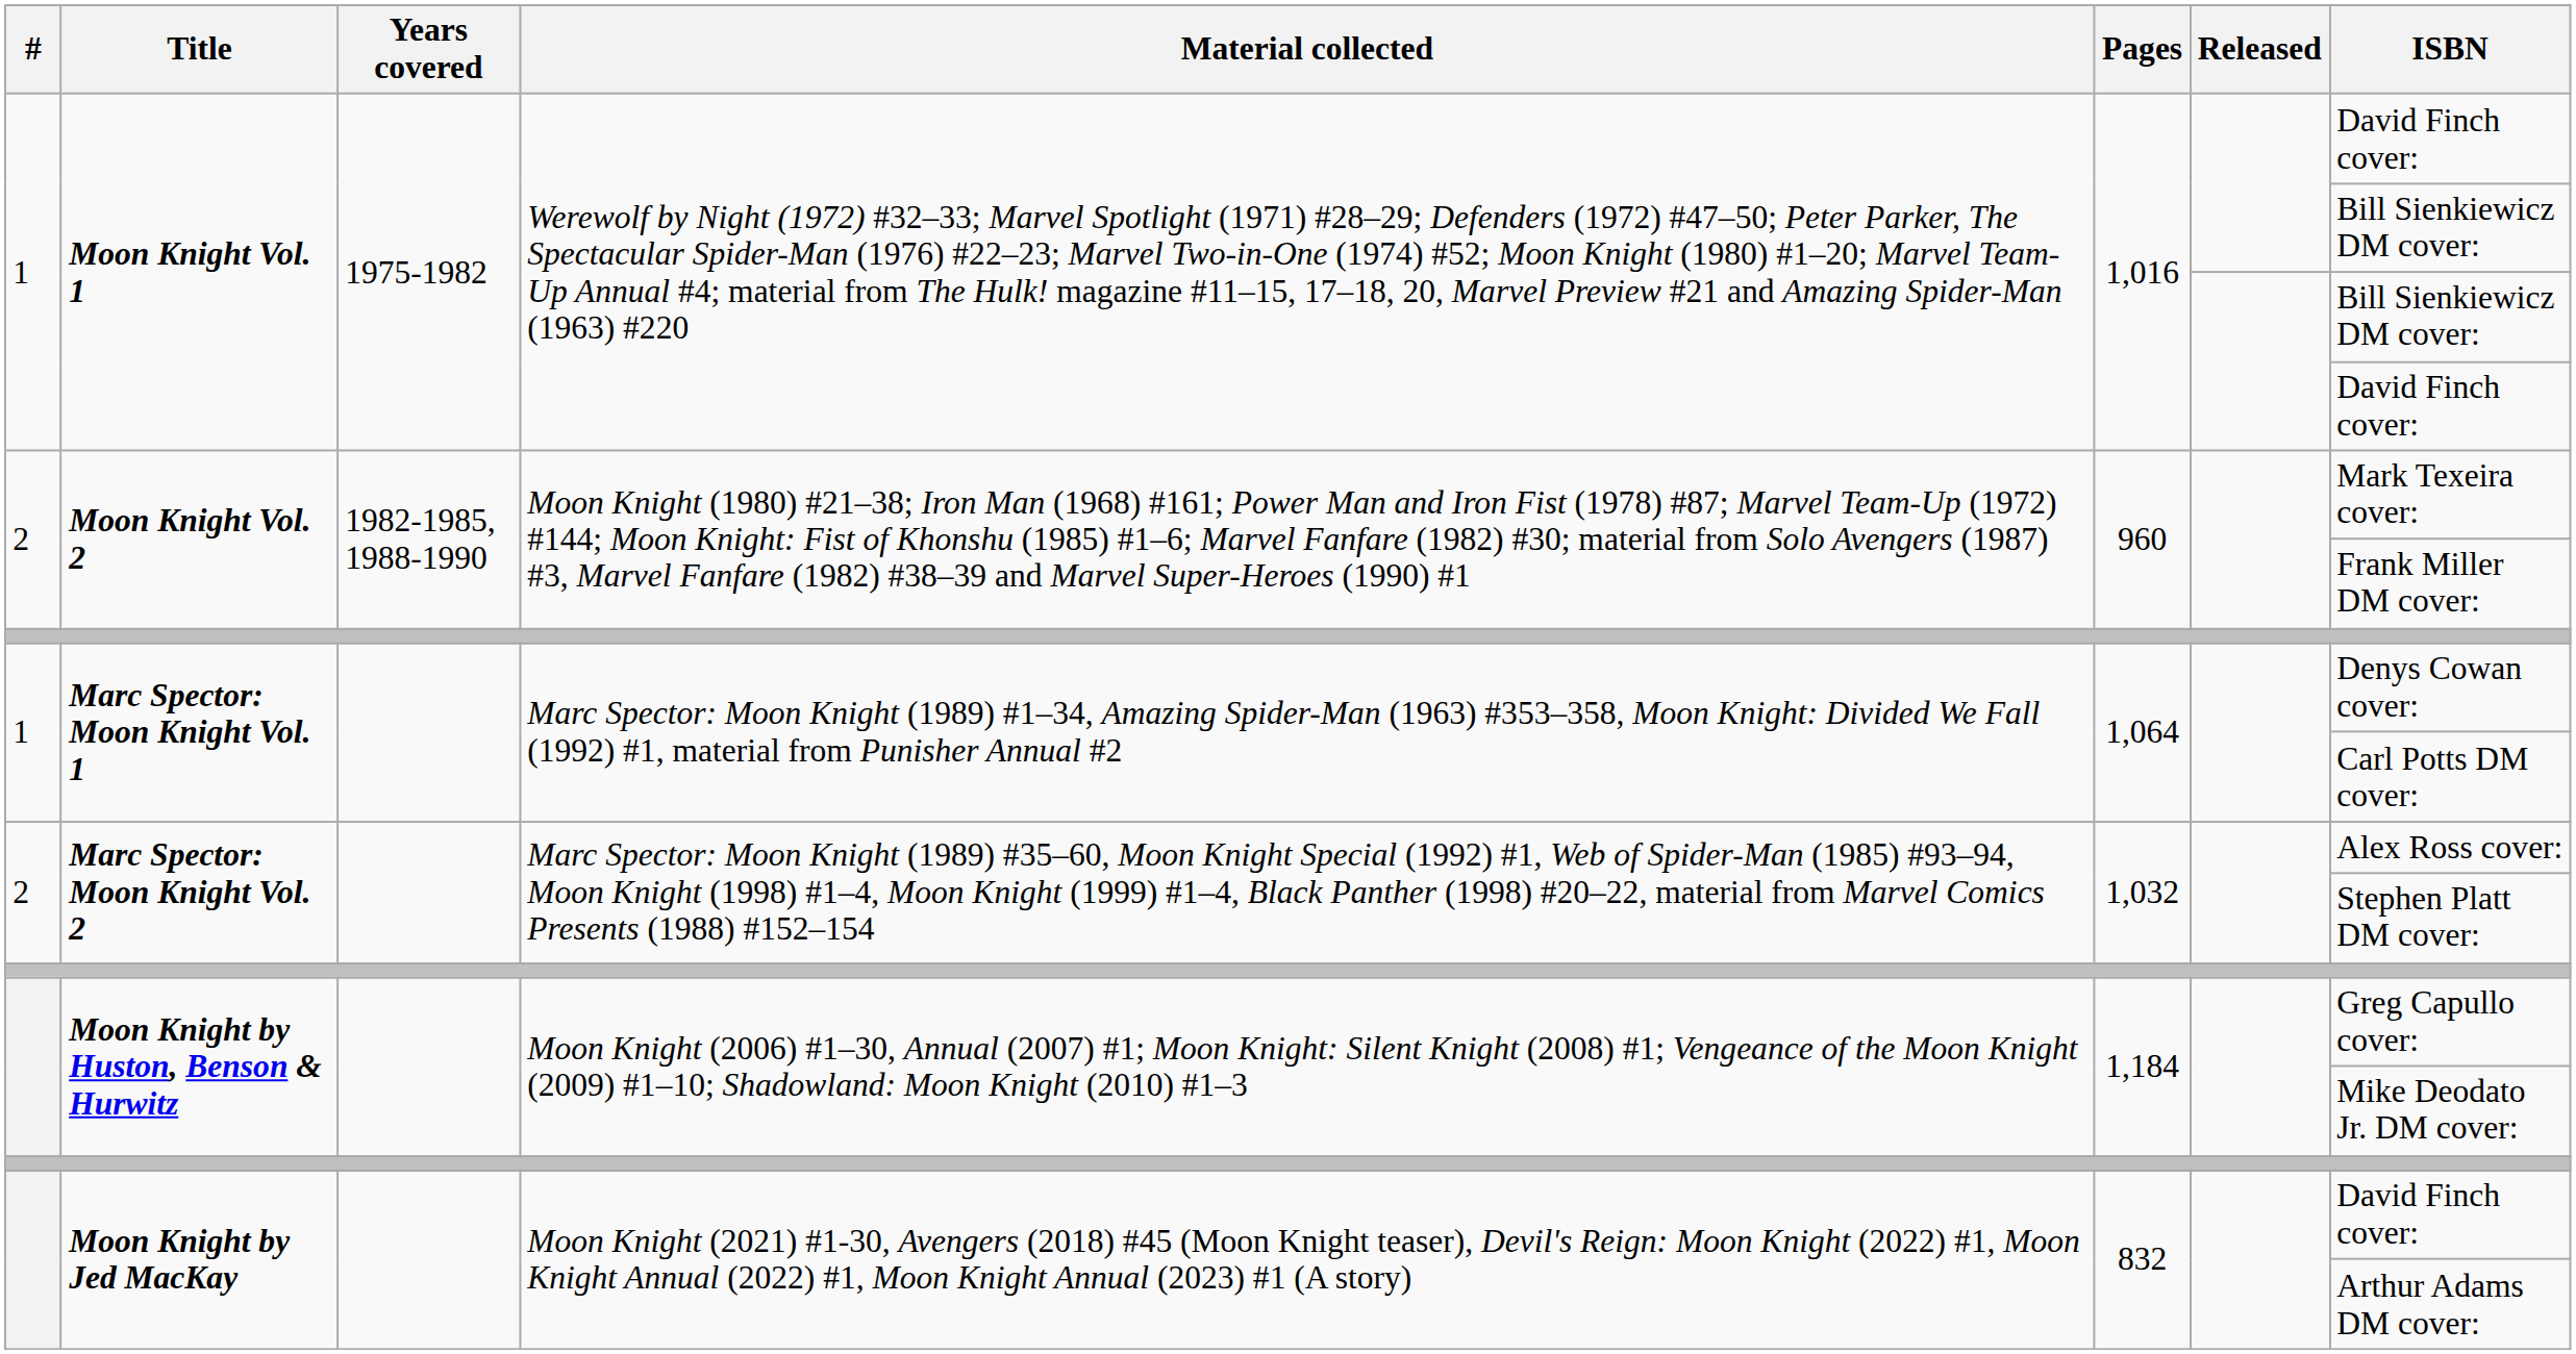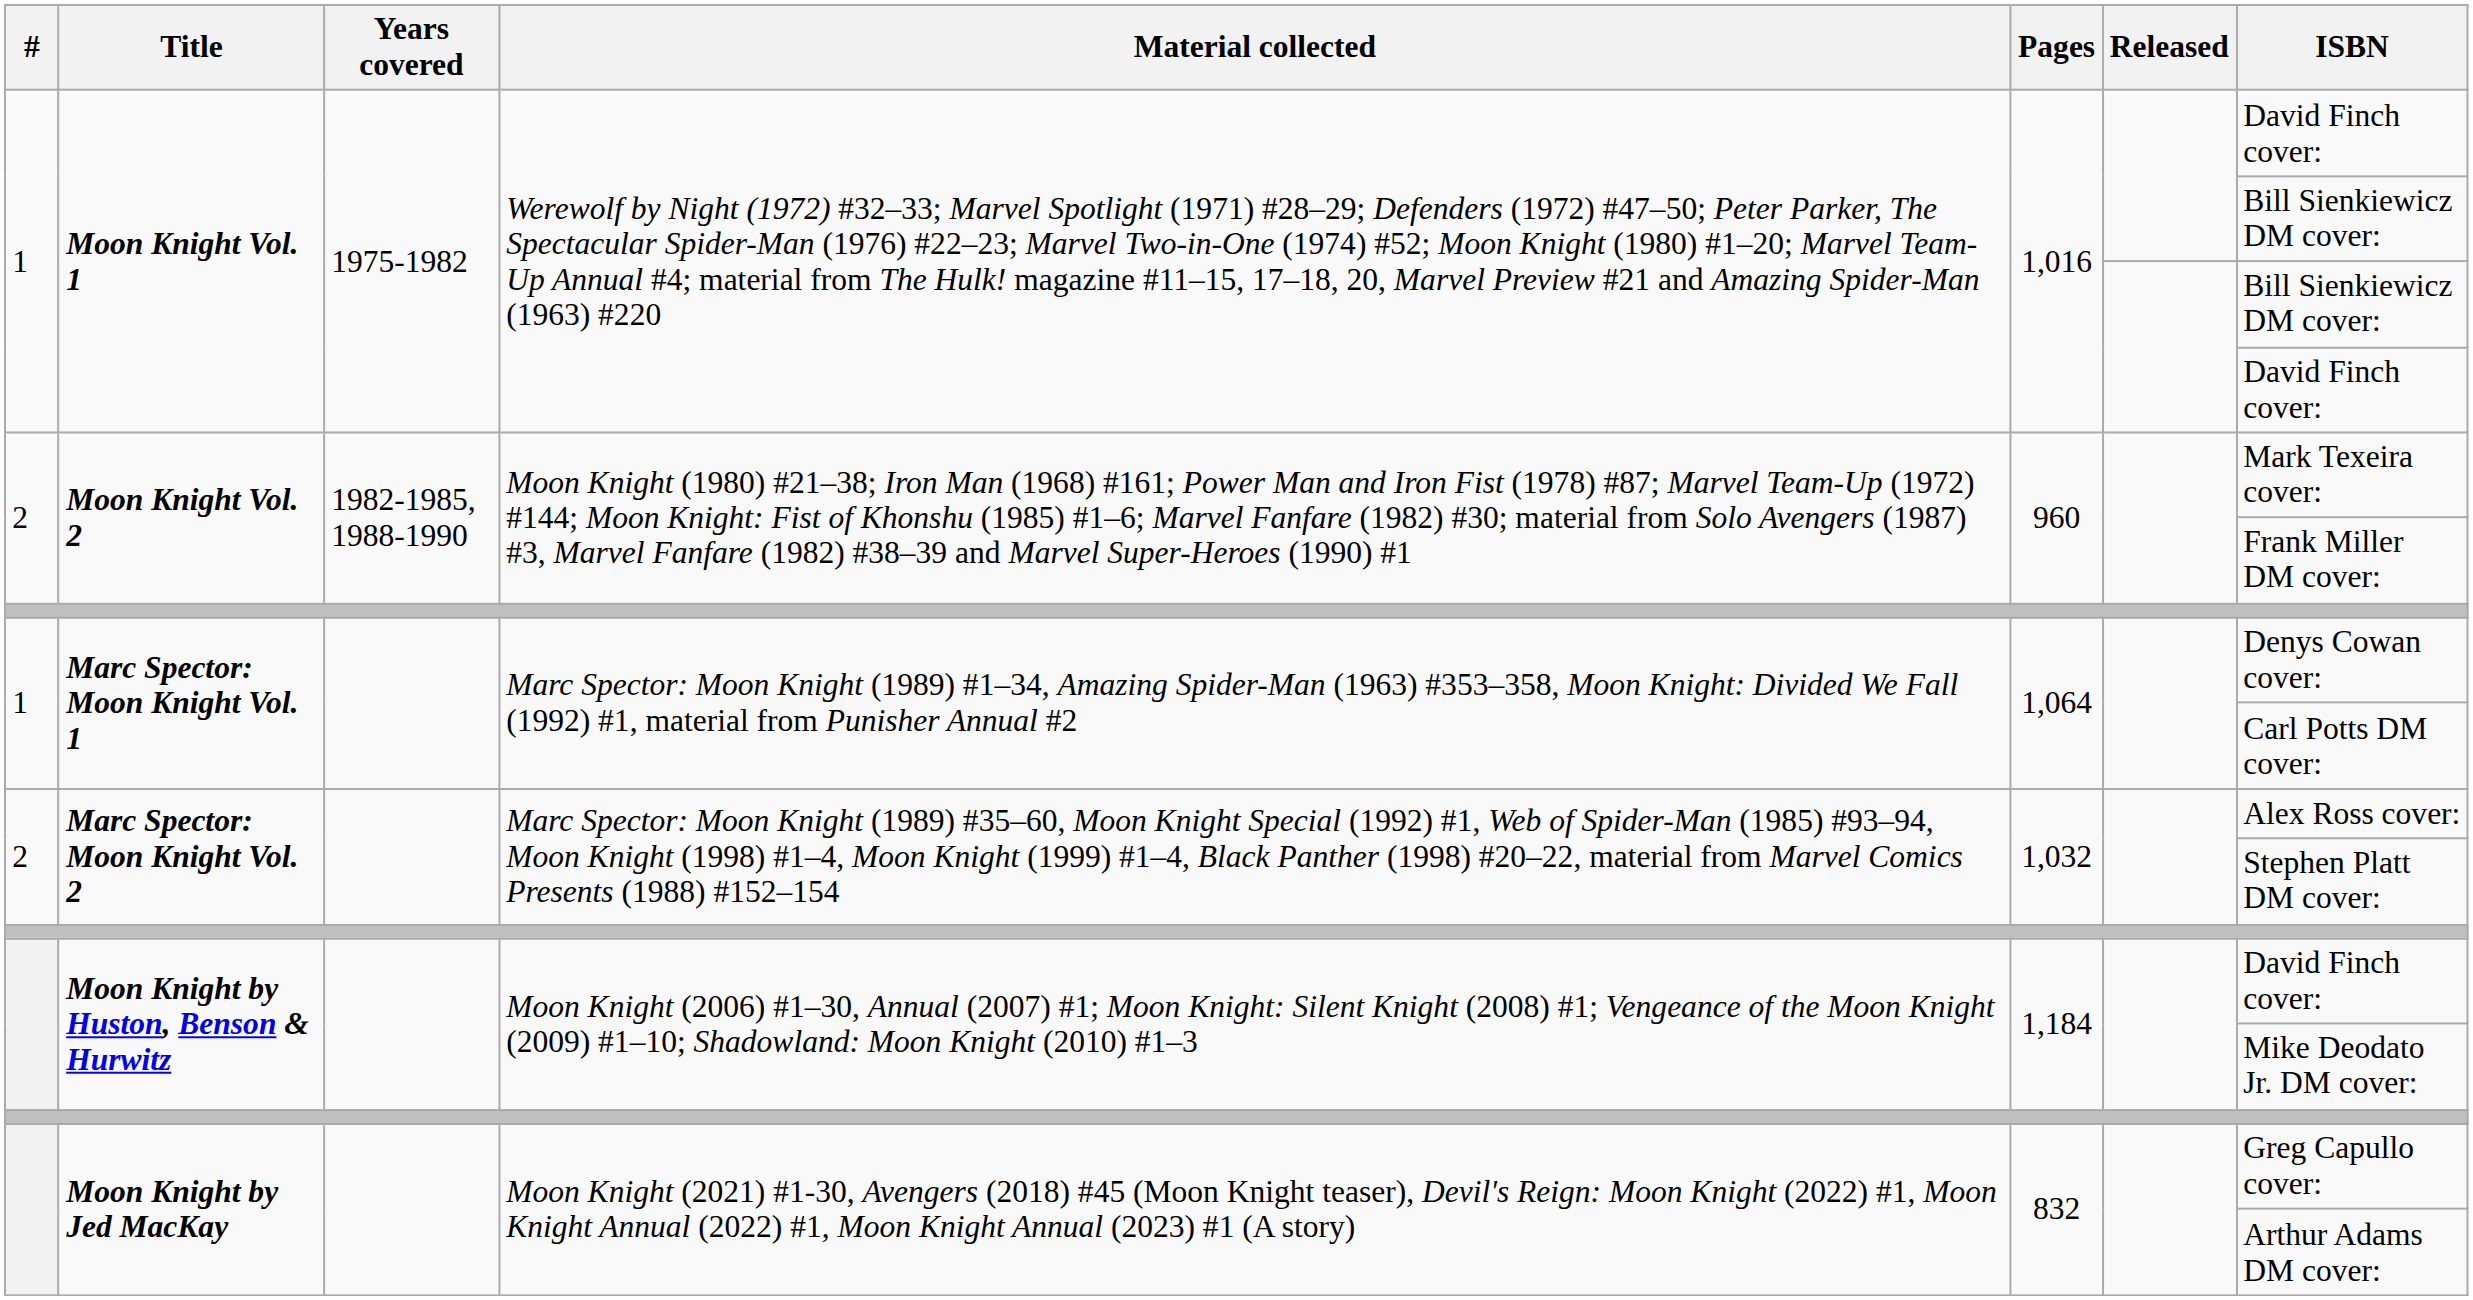row 14 | ISBN: Greg Capullo cover: -> David Finch cover:
row 17 | ISBN: David Finch cover: -> Greg Capullo cover:
